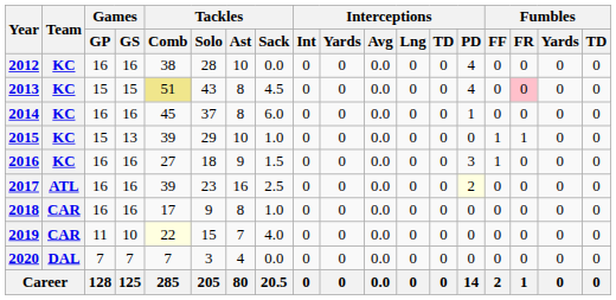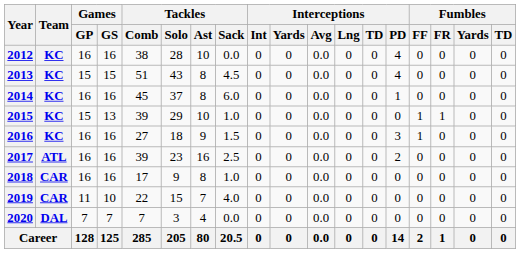2013 | Tackles / Comb: khaki background -> no background
2013 | Fumbles / FR: pink background -> no background
2017 | Interceptions / PD: lightyellow background -> no background
2019 | Tackles / Comb: lightyellow background -> no background
